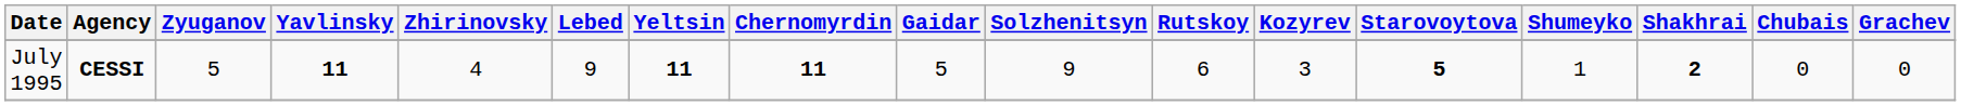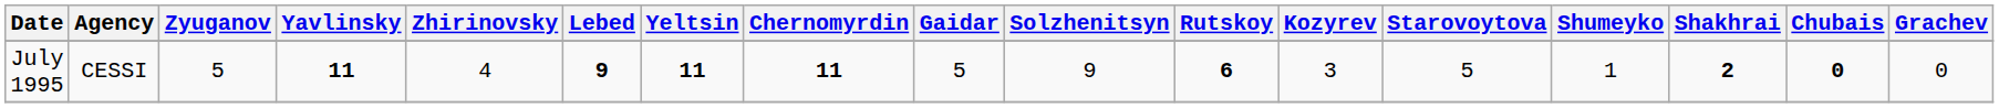July 1995 | Agency: bold -> normal
July 1995 | Lebed: normal -> bold
July 1995 | Rutskoy: normal -> bold
July 1995 | Starovoytova: bold -> normal
July 1995 | Chubais: normal -> bold
